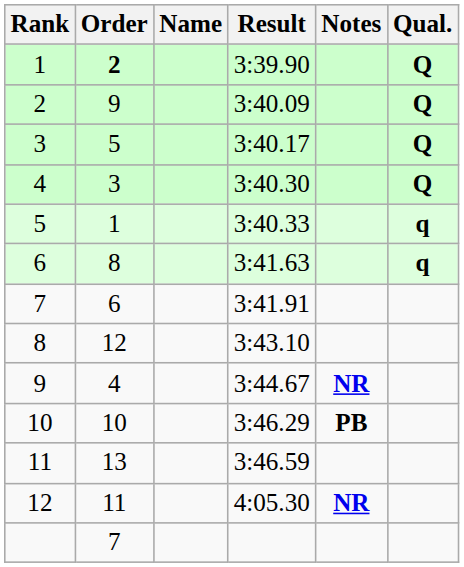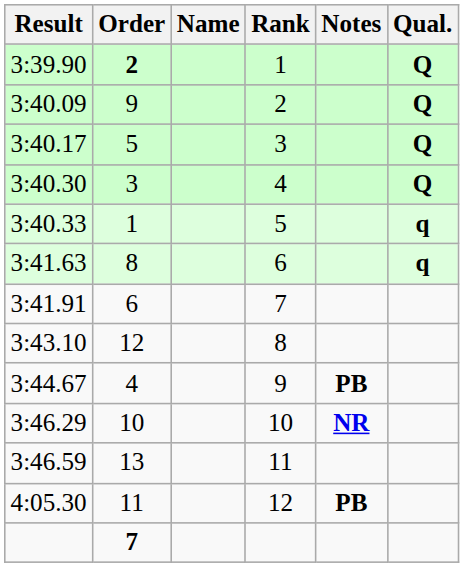columns swapped: Rank <-> Result
row 10 | Notes: NR -> PB
row 11 | Notes: PB -> NR
row 13 | Notes: NR -> PB
row 14 | Order: normal -> bold
